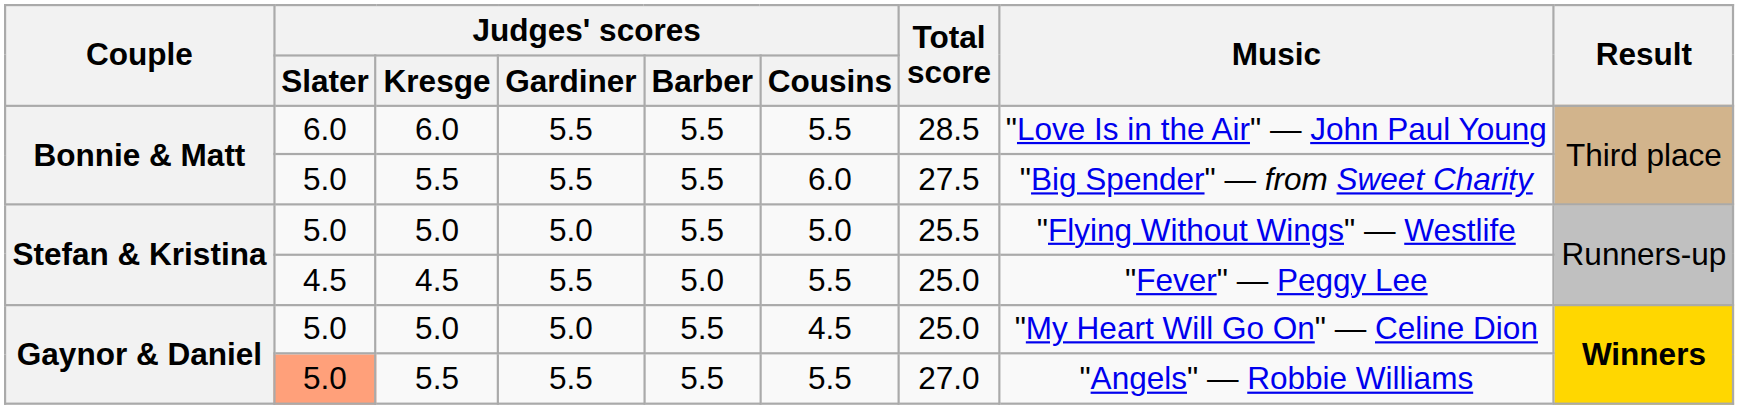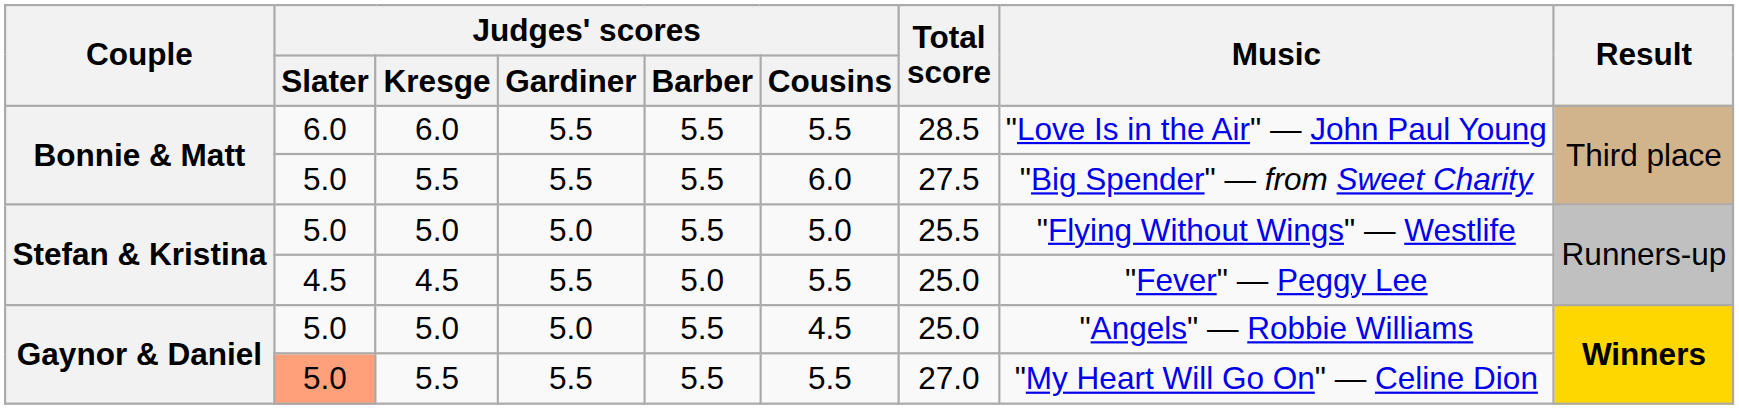row 7 | Music: "My Heart Will Go On" — Celine Dion -> "Angels" — Robbie Williams
row 8 | Music: "Angels" — Robbie Williams -> "My Heart Will Go On" — Celine Dion
